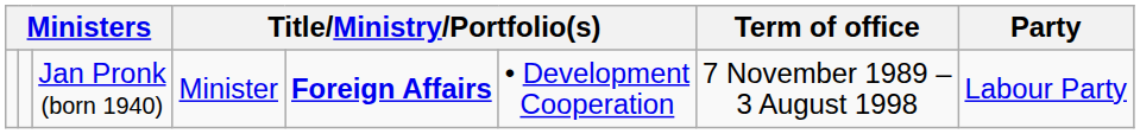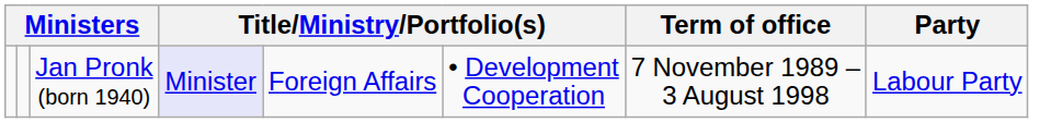Jan Pronk (born 1940) | column 4: no background -> lavender background
Jan Pronk (born 1940) | column 5: bold -> normal
